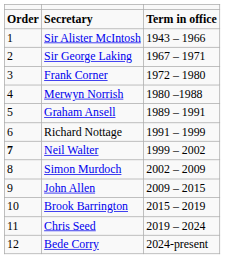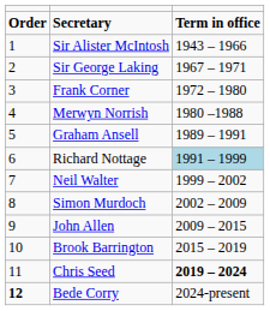Richard Nottage | column 3: no background -> lightblue background
Neil Walter | column 1: bold -> normal
Chris Seed | column 3: normal -> bold
Bede Corry | column 1: normal -> bold
